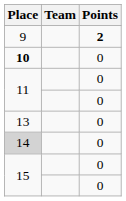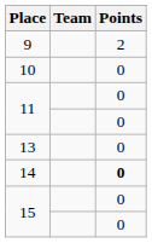9 | Points: bold -> normal
10 | Place: bold -> normal
14 | Place: lightgrey background -> no background
14 | Points: normal -> bold
